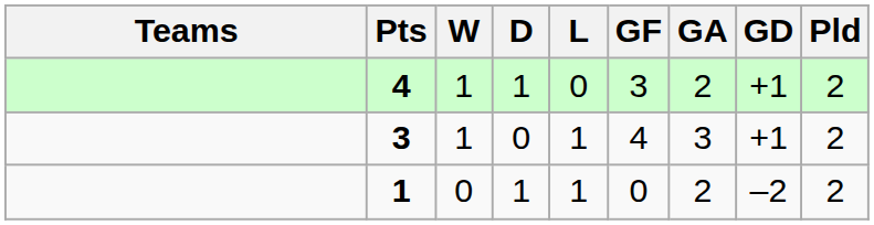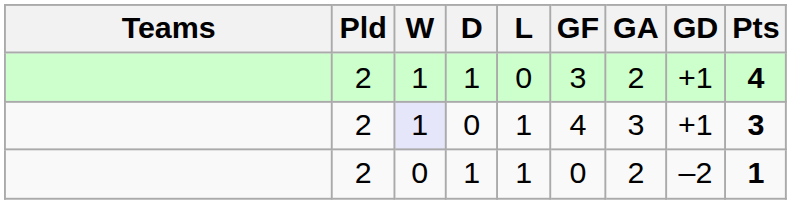columns swapped: Pld <-> Pts
row 3 | W: no background -> lavender background
